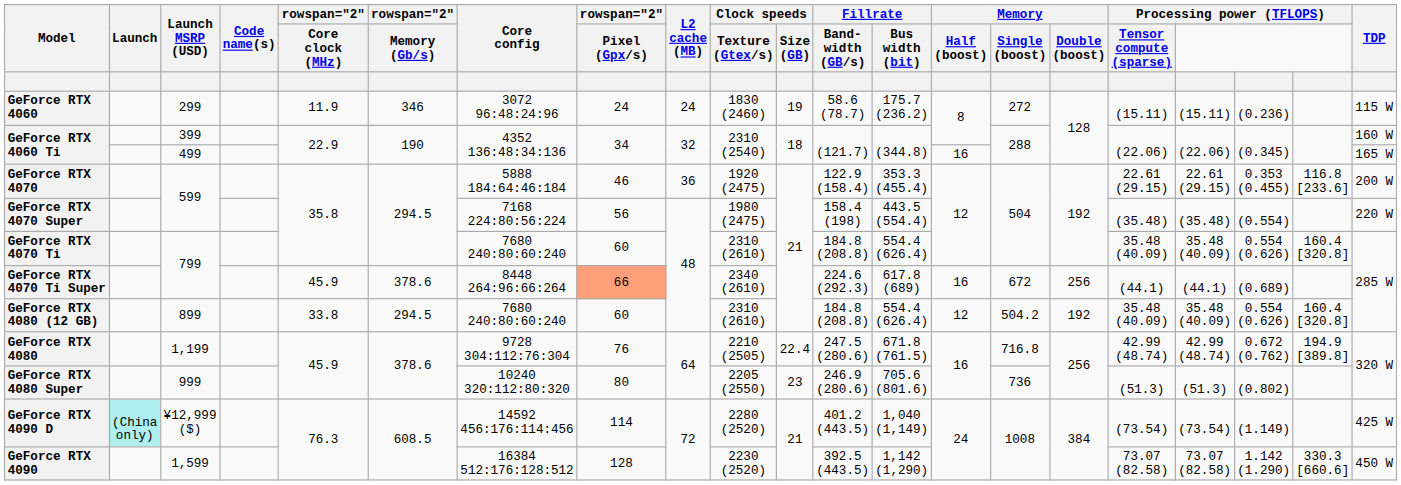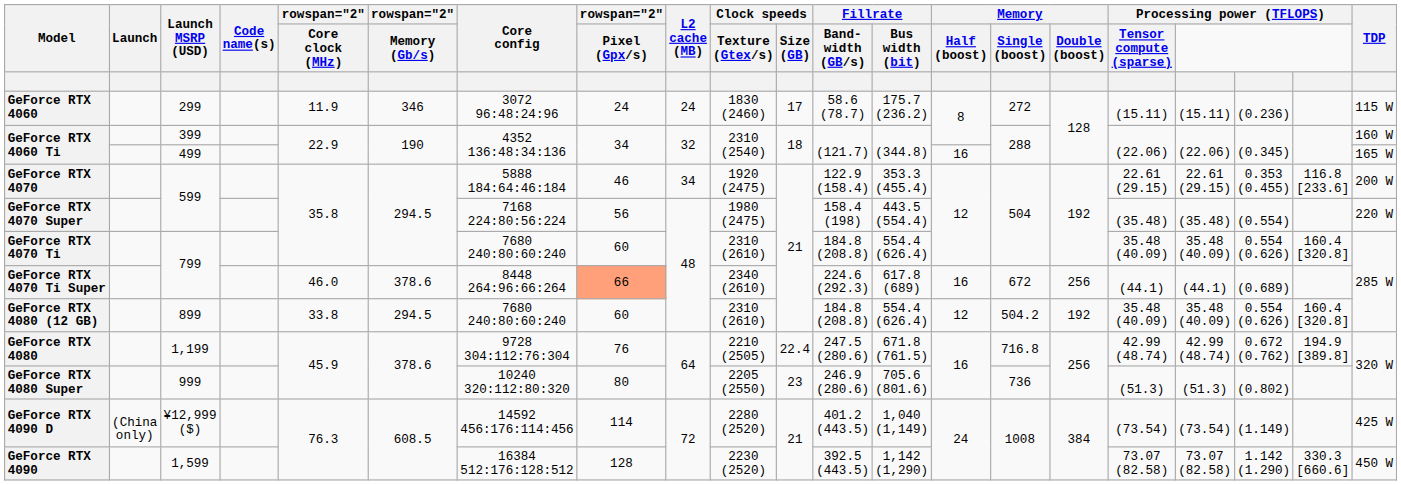GeForce RTX 4060 | Clock speeds / Size (GB): 19 -> 17
GeForce RTX 4070 | L2 cache (MB): 36 -> 34
GeForce RTX 4070 Ti Super | rowspan="2" / Core clock (MHz): 45.9 -> 46.0
GeForce RTX 4090 D | Launch: paleturquoise background -> no background
